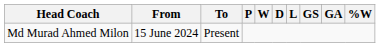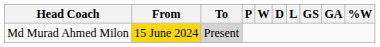Md Murad Ahmed Milon | From: no background -> gold background
Md Murad Ahmed Milon | To: no background -> lightgrey background
